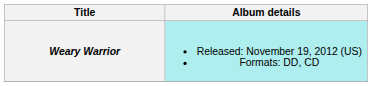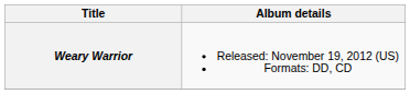Weary Warrior | Album details: paleturquoise background -> no background
